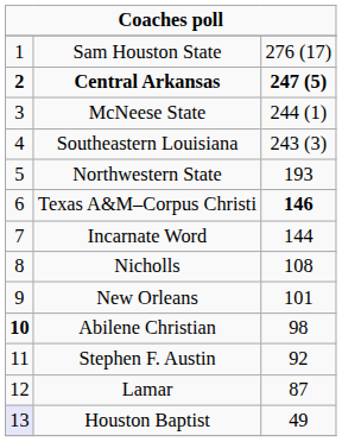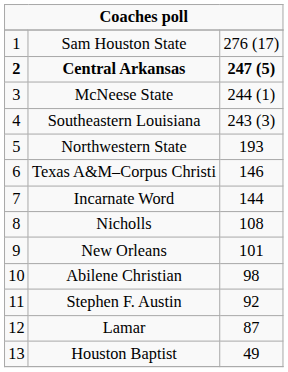Texas A&M–Corpus Christi | column 3: bold -> normal
Abilene Christian | column 1: bold -> normal
Houston Baptist | column 1: lavender background -> no background
